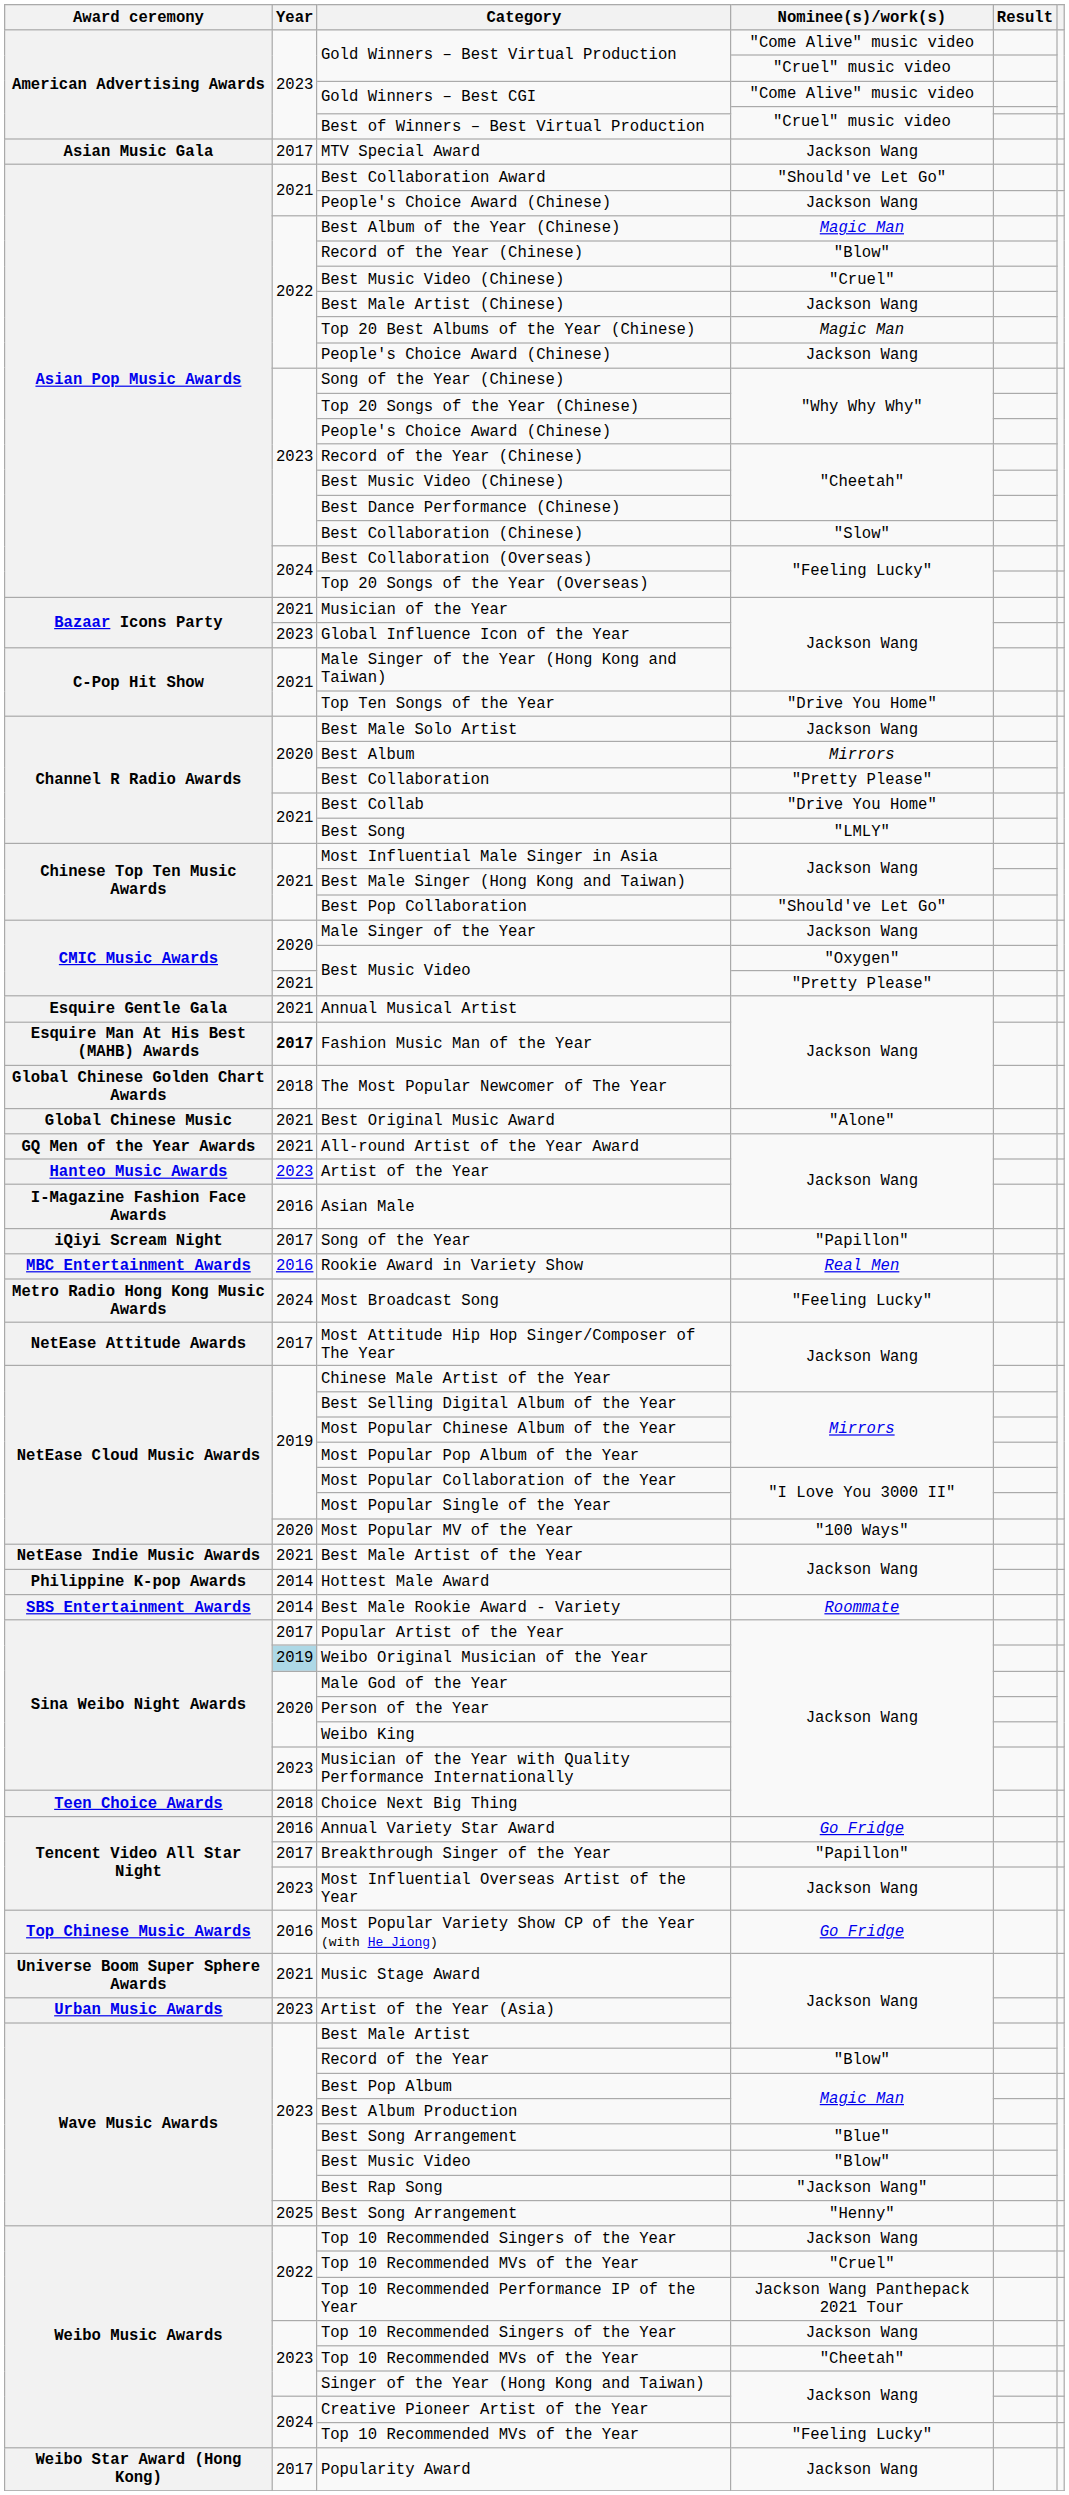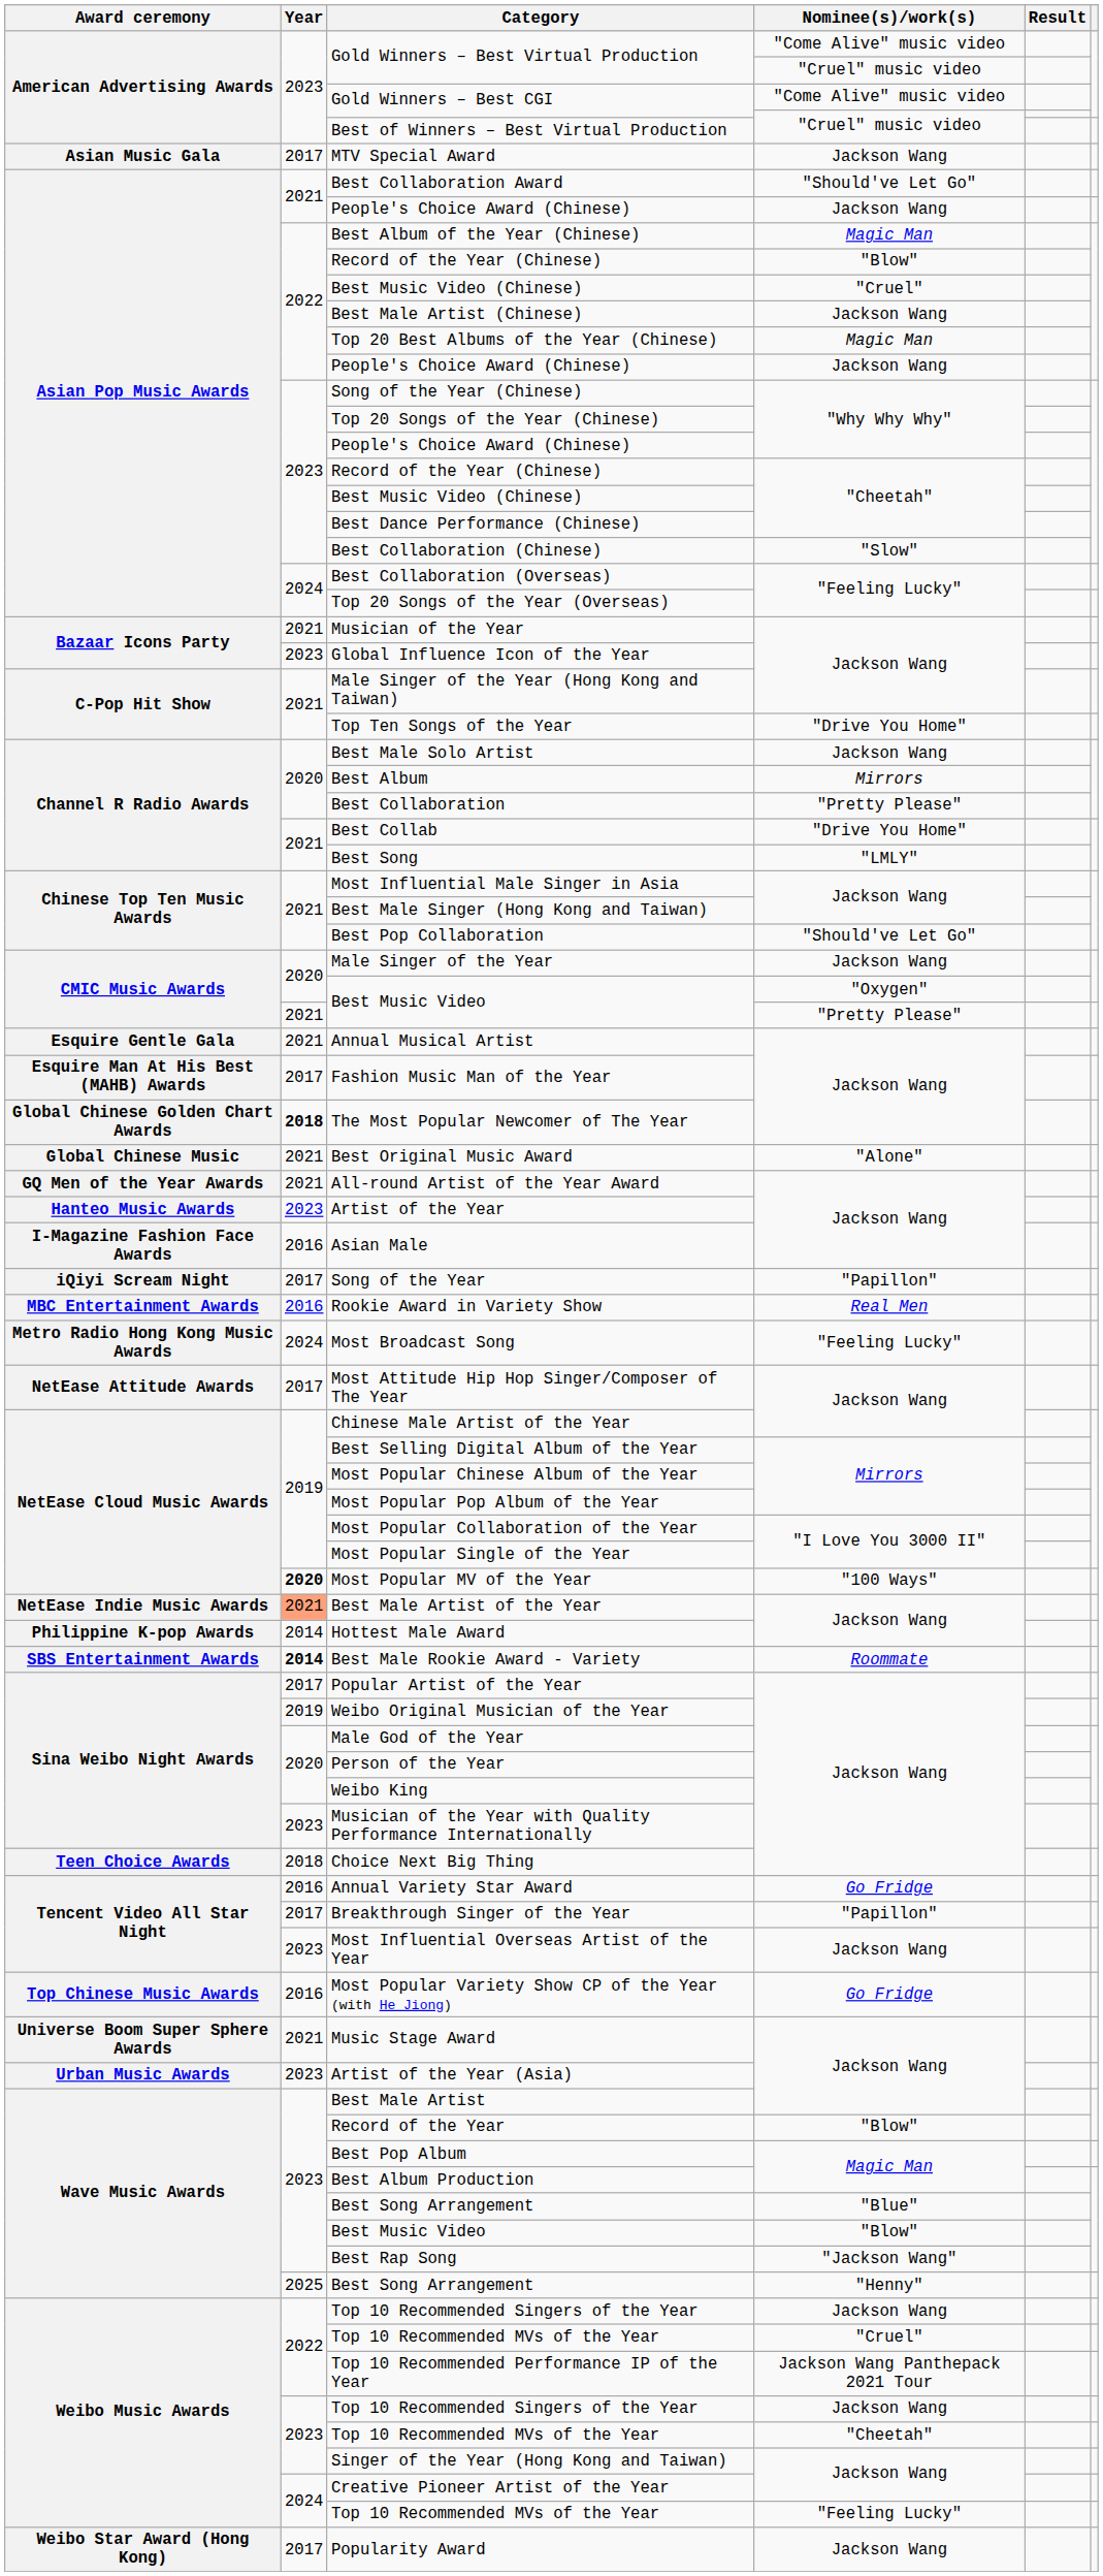Fashion Music Man of the Year | Year: bold -> normal
The Most Popular Newcomer of The Year | Year: normal -> bold
Most Popular MV of the Year | Year: normal -> bold
Best Male Artist of the Year | Year: no background -> lightsalmon background
Best Male Rookie Award - Variety | Year: normal -> bold
Weibo Original Musician of the Year | Year: lightblue background -> no background
